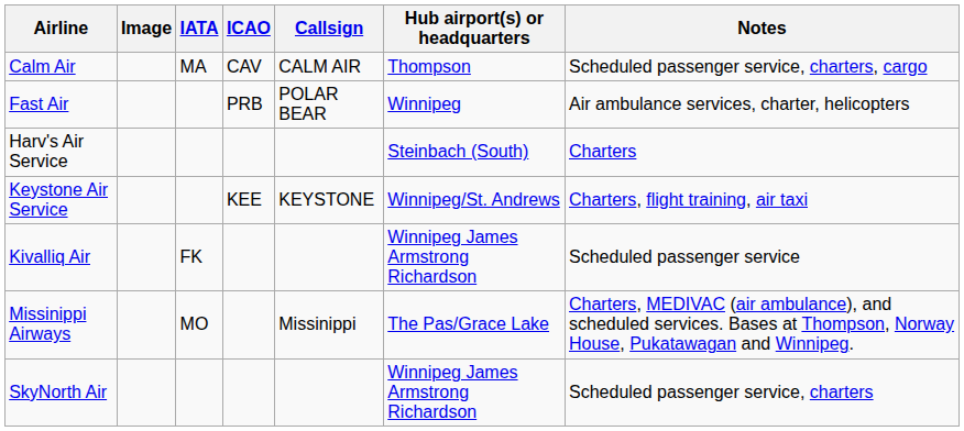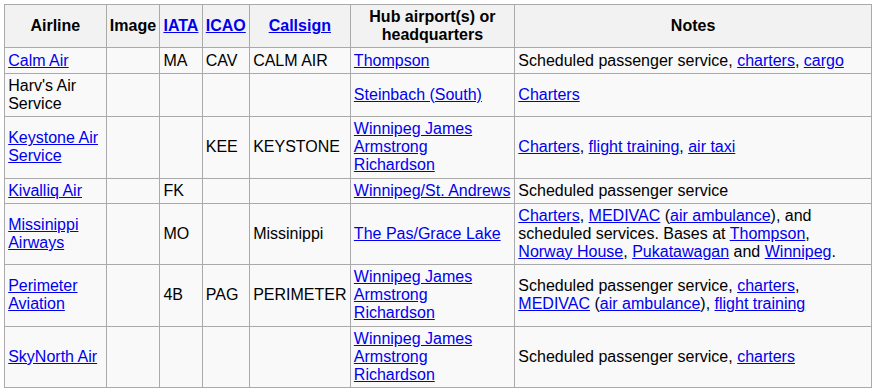- row: Fast Air | PRB | POLAR BEAR | Winnipeg | Air ambulance services, charter, helicopters
Keystone Air Service | Hub airport(s) or headquarters: Winnipeg/St. Andrews -> Winnipeg James Armstrong Richardson
Kivalliq Air | Hub airport(s) or headquarters: Winnipeg James Armstrong Richardson -> Winnipeg/St. Andrews
+ row: Perimeter Aviation | 4B | PAG | PERIMETER | Winnipeg James Armstrong Richardson | Scheduled passenger service, charters, MEDIVAC (air ambulance), flight training
